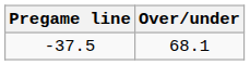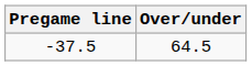-37.5 | Over/under: 68.1 -> 64.5
